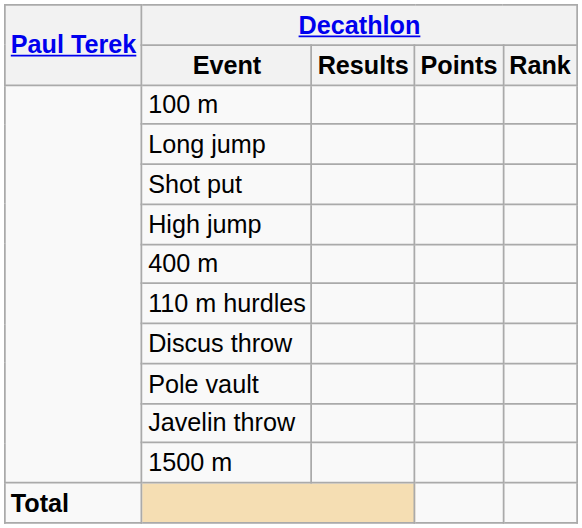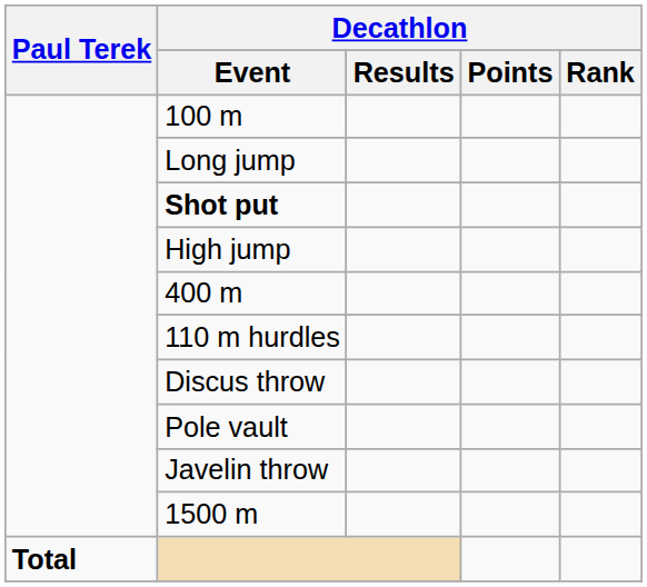Shot put | Decathlon / Event: normal -> bold
